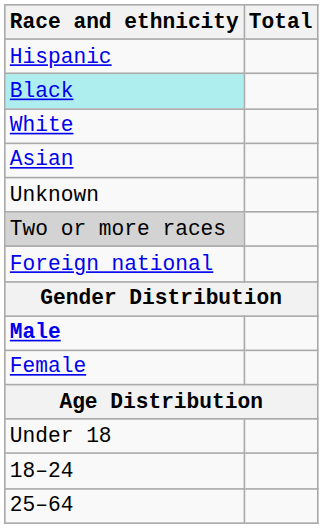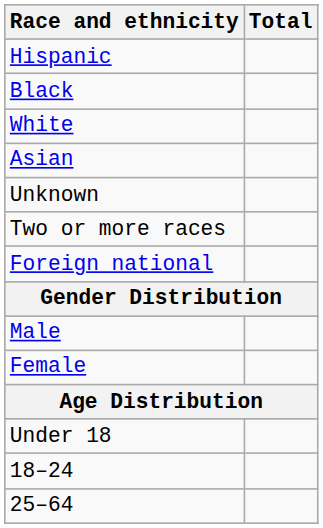Black | Race and ethnicity: paleturquoise background -> no background
Two or more races | Race and ethnicity: lightgrey background -> no background
Male | Race and ethnicity: bold -> normal
